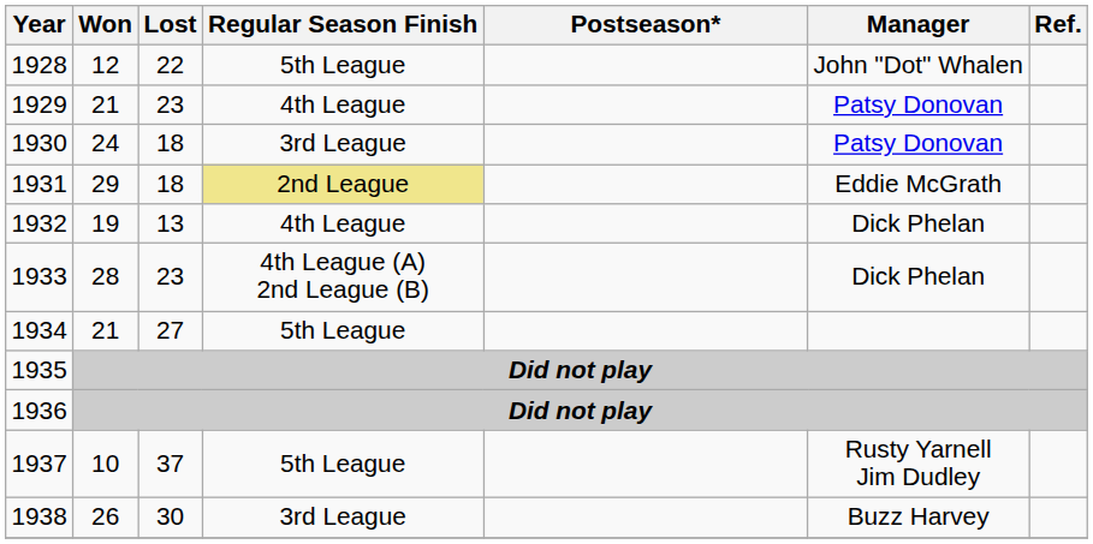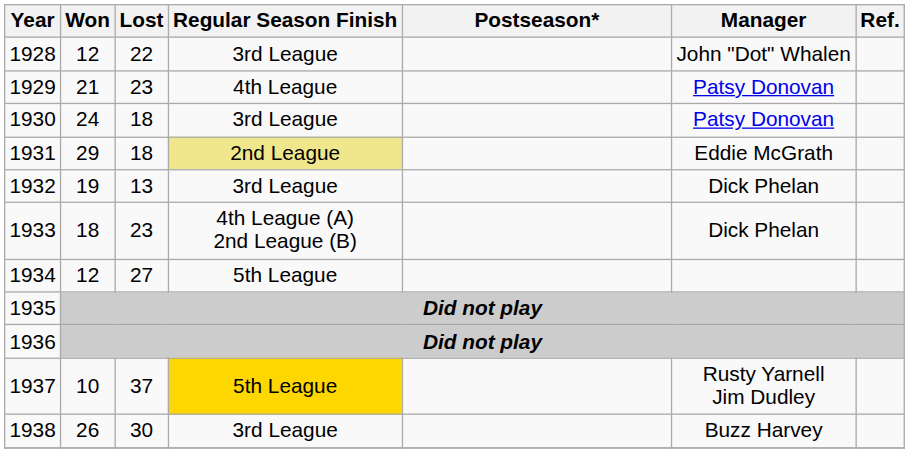1928 | Regular Season Finish: 5th League -> 3rd League
1932 | Regular Season Finish: 4th League -> 3rd League
1933 | Won: 28 -> 18
1934 | Won: 21 -> 12
1937 | Regular Season Finish: no background -> gold background
